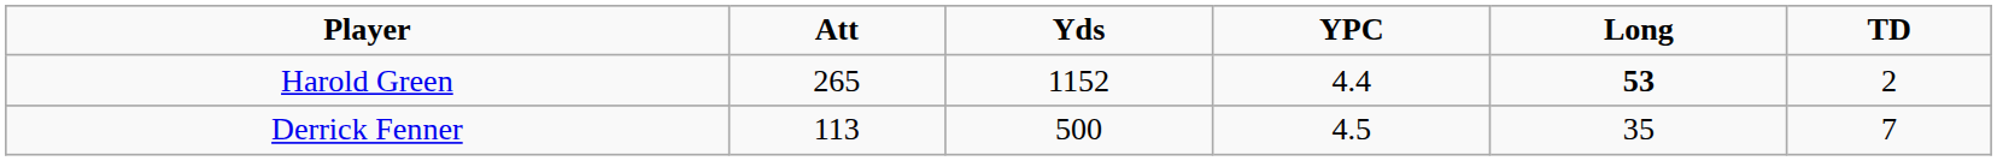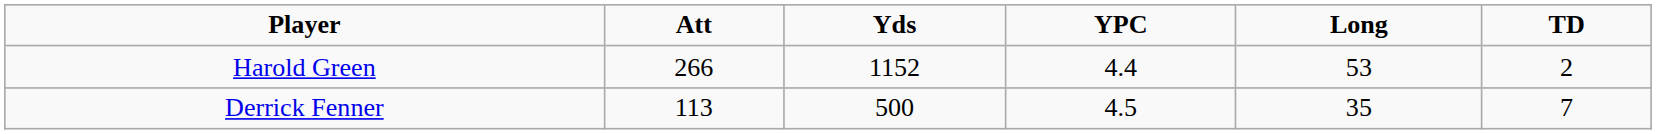Harold Green | Att: 265 -> 266
Harold Green | Long: bold -> normal
